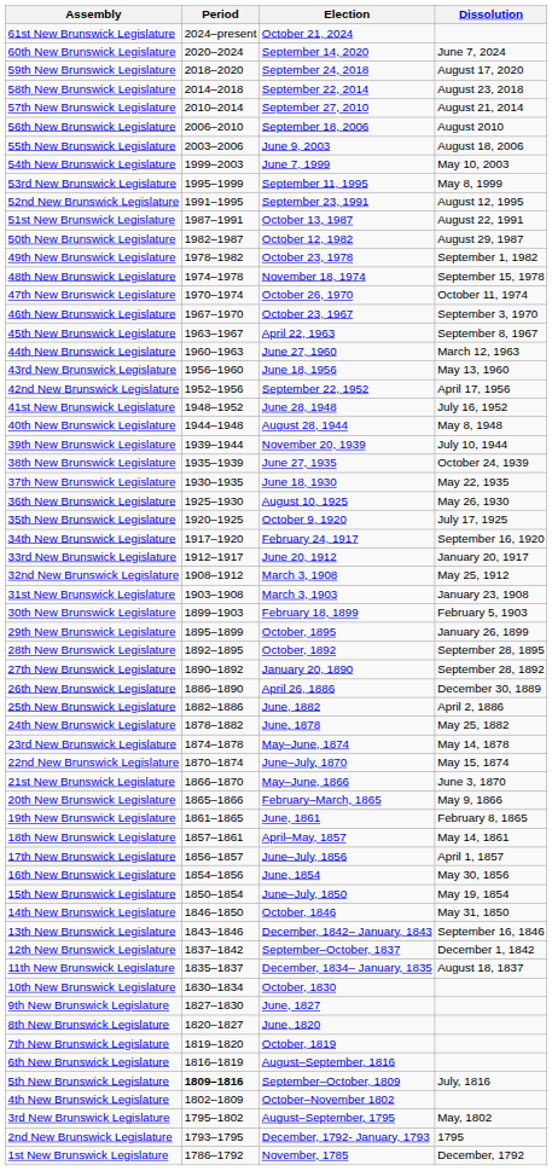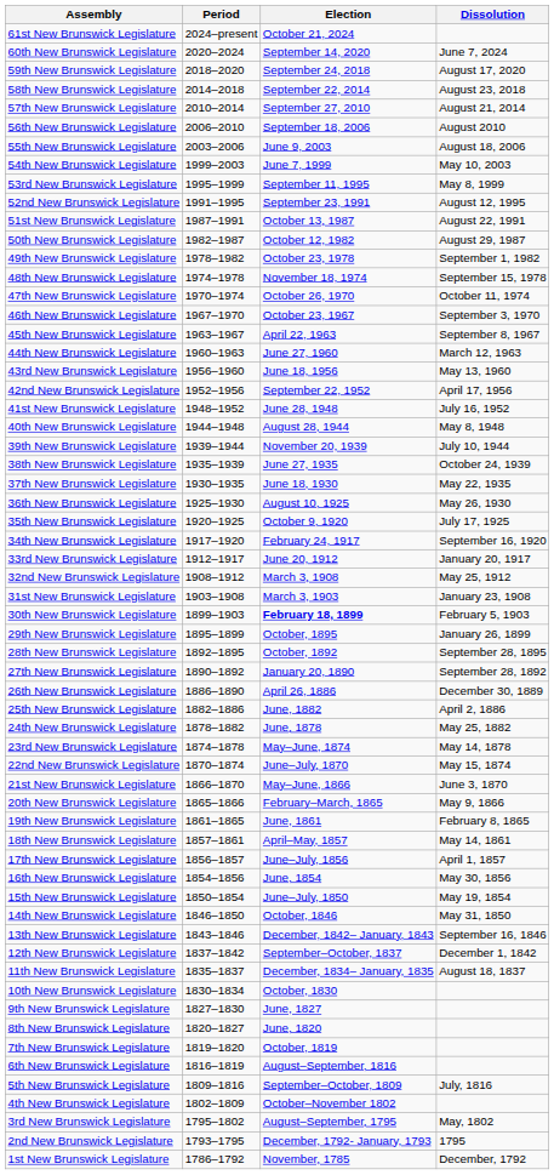30th New Brunswick Legislature | Election: normal -> bold
5th New Brunswick Legislature | Period: bold -> normal
